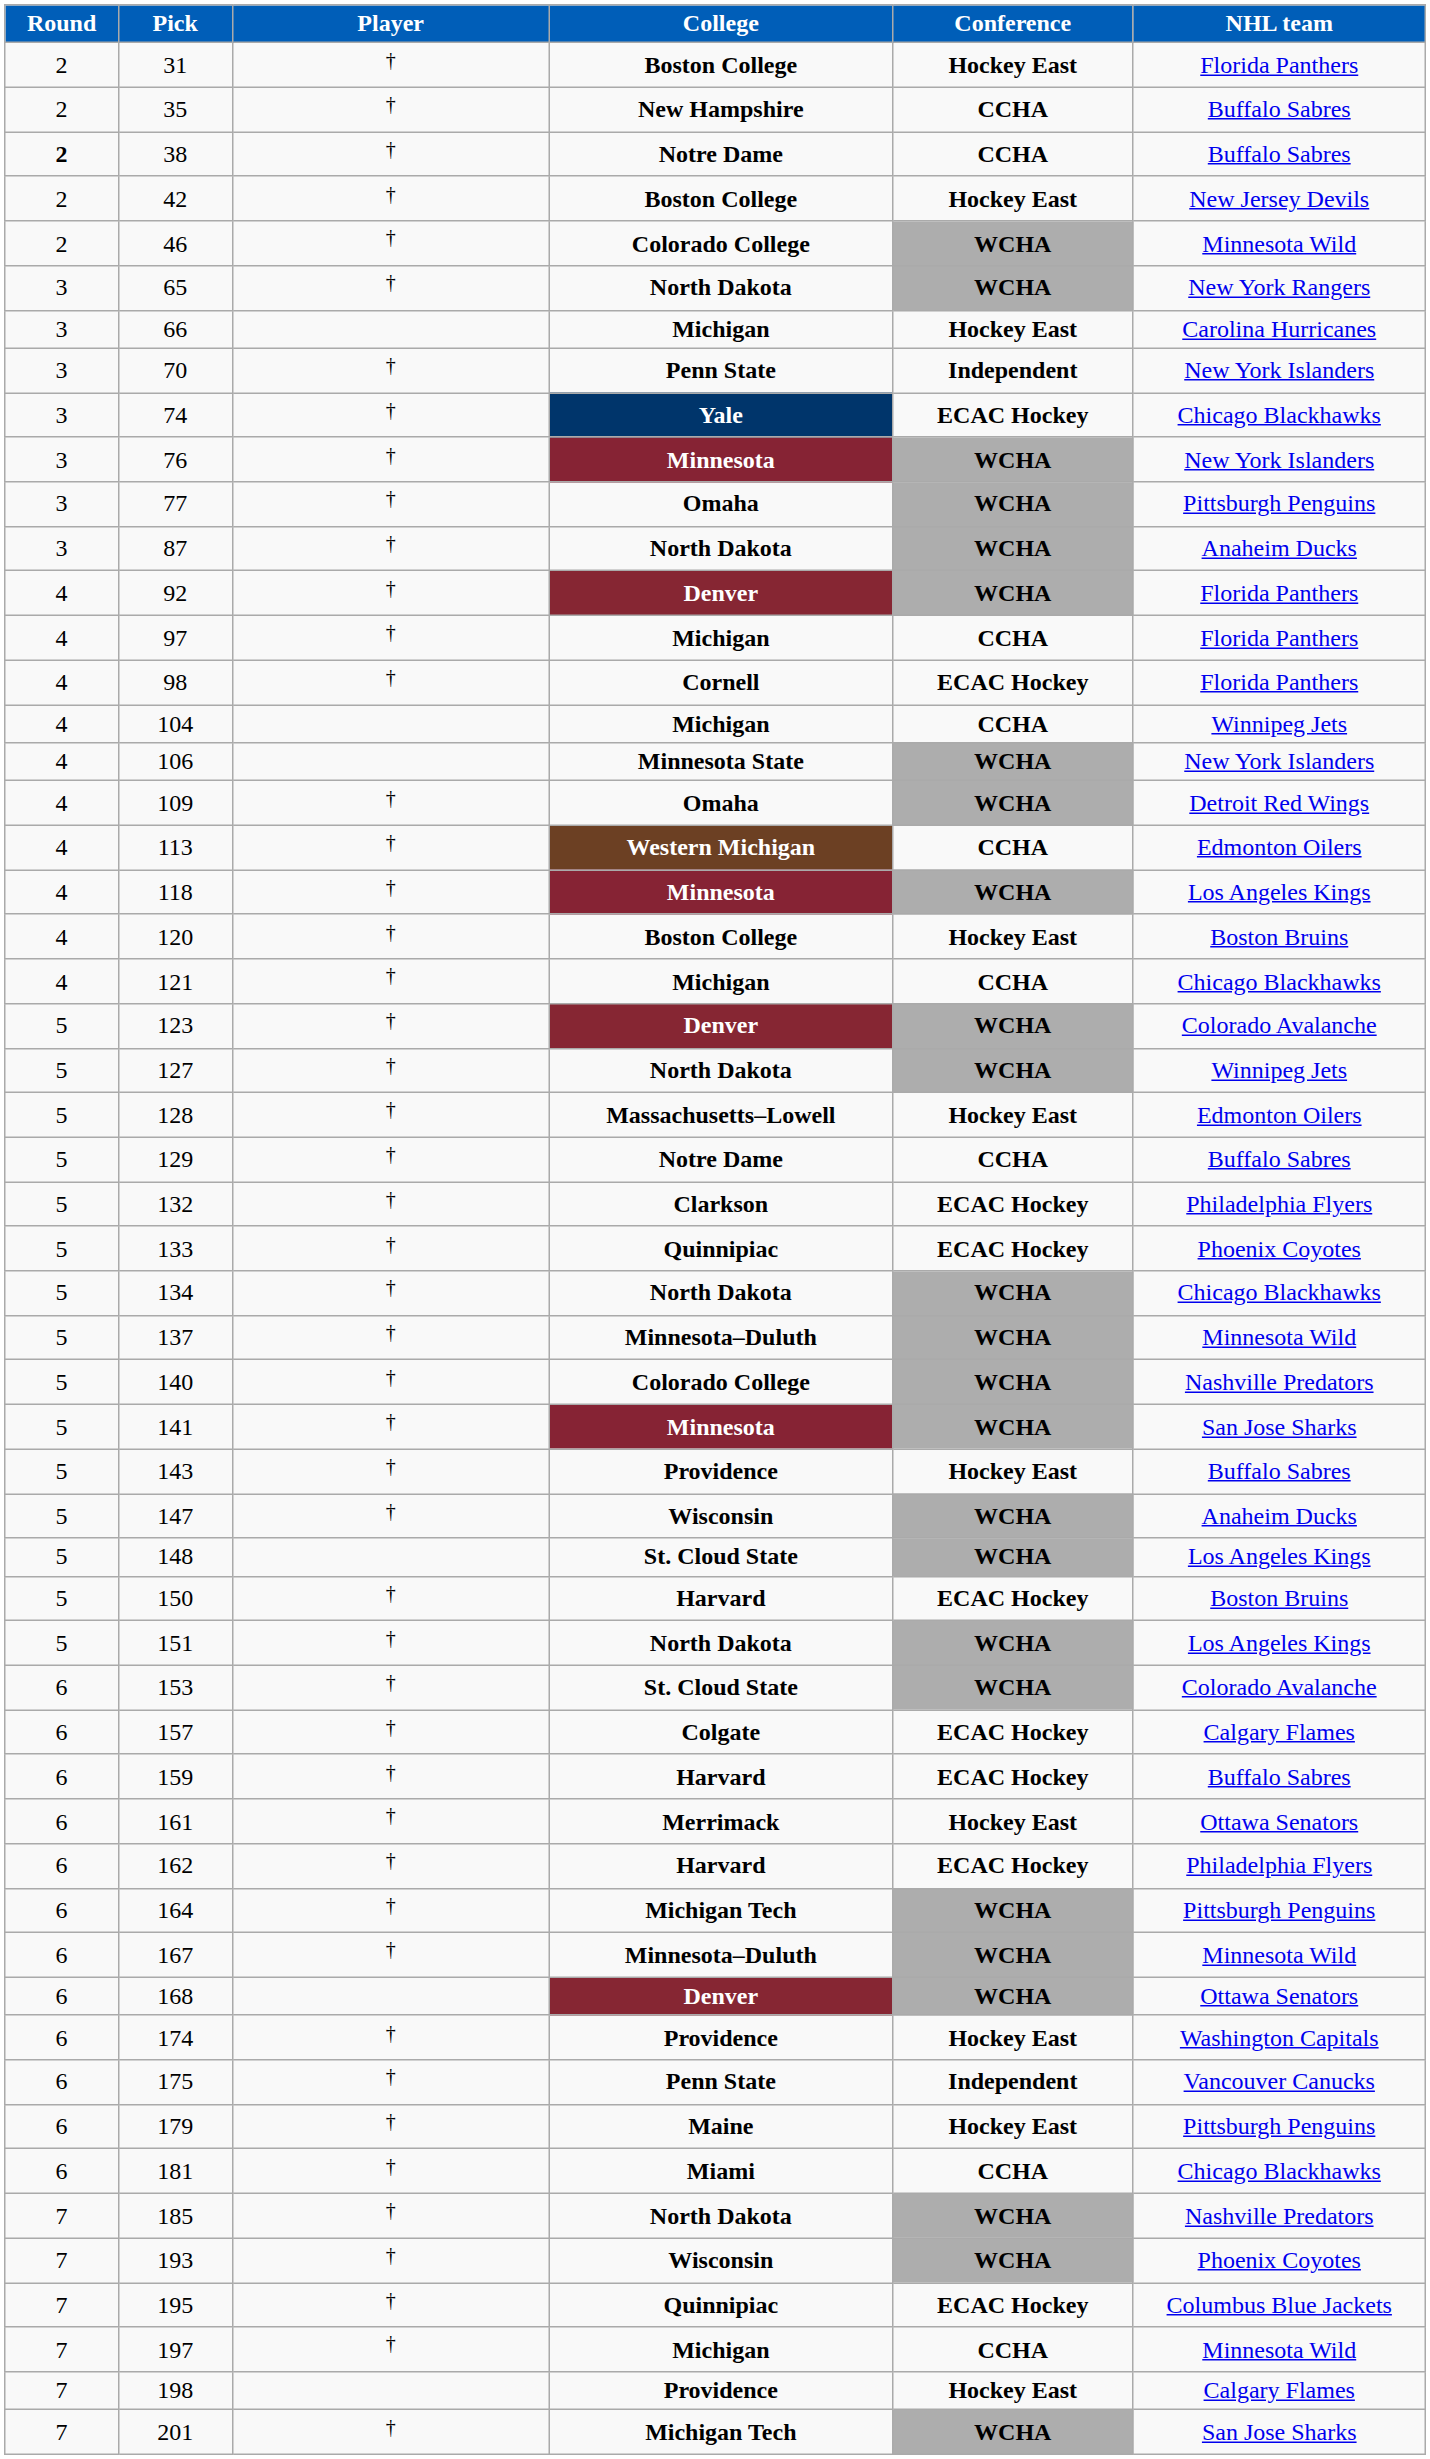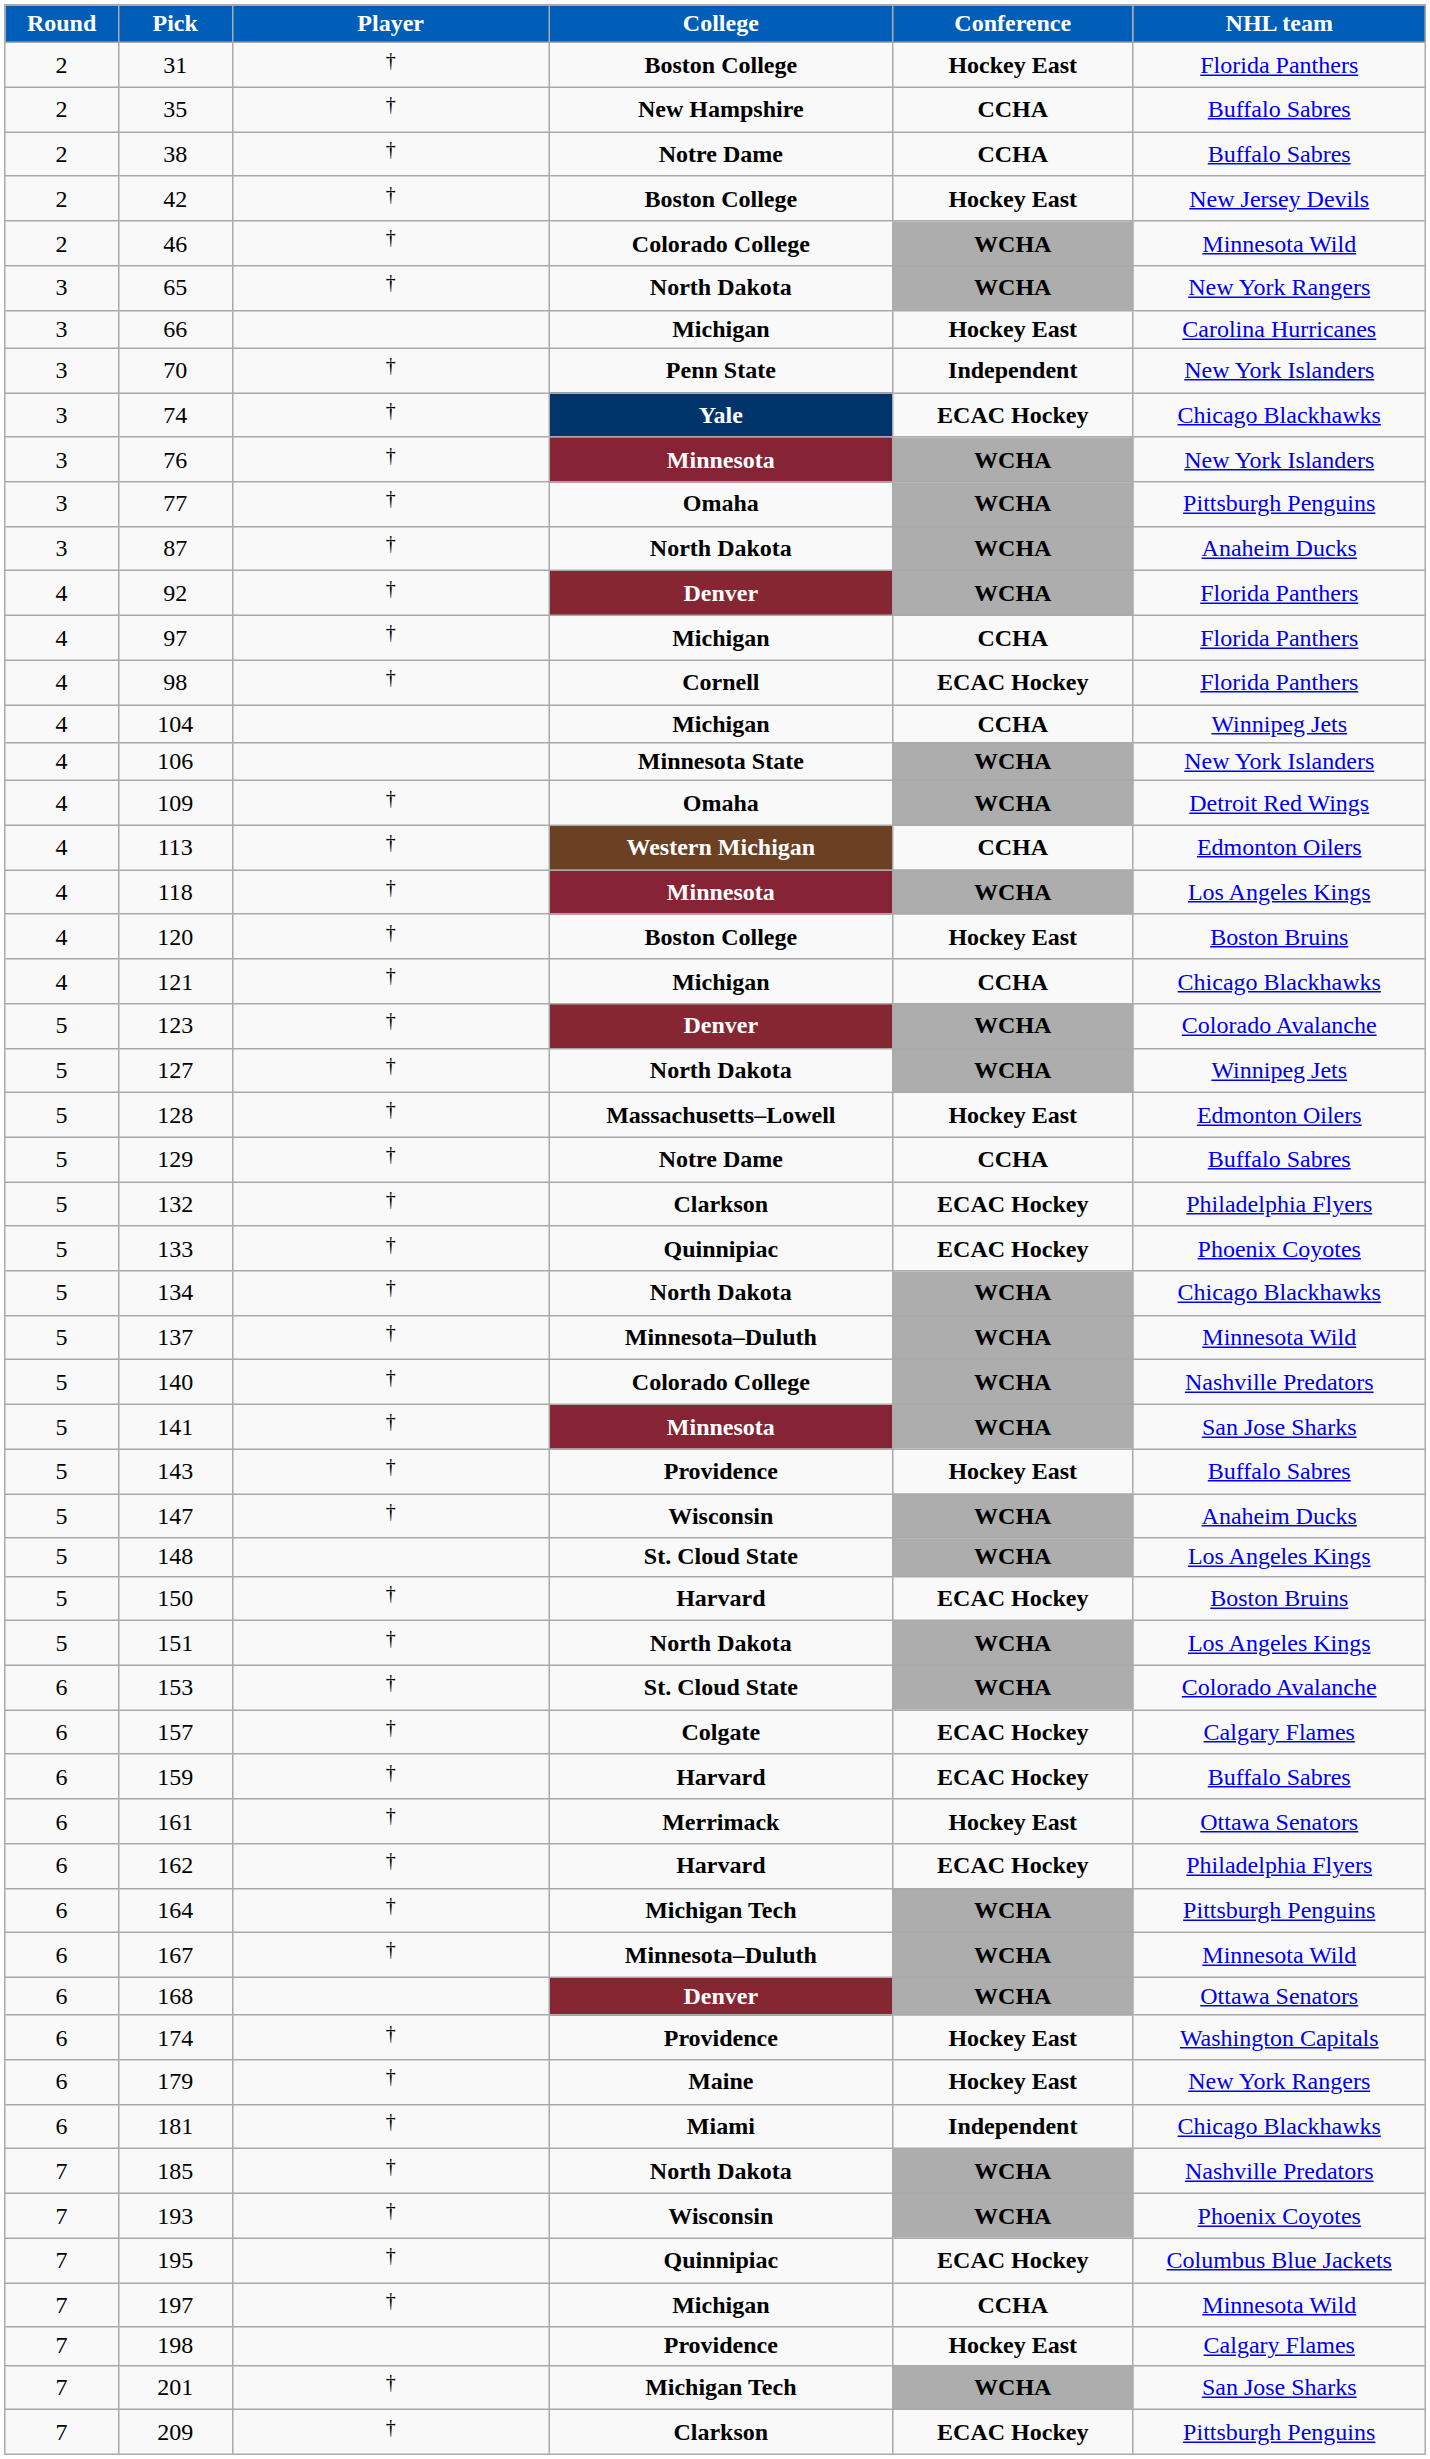38 | Round: bold -> normal
- row: 6 | 175 | † | Penn State | Independent | Vancouver Canucks
179 | NHL team: Pittsburgh Penguins -> New York Rangers
181 | Conference: CCHA -> Independent
+ row: 7 | 209 | † | Clarkson | ECAC Hockey | Pittsburgh Penguins
